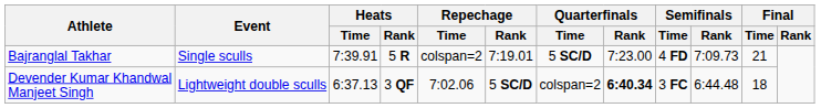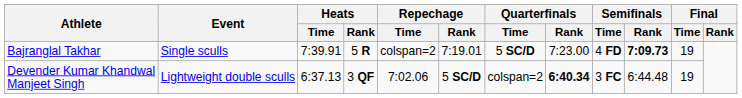Bajranglal Takhar | Semifinals / Rank: normal -> bold
Bajranglal Takhar | Final / Time: 21 -> 19
Devender Kumar Khandwal Manjeet Singh | Final / Time: 18 -> 19
